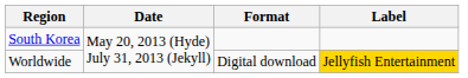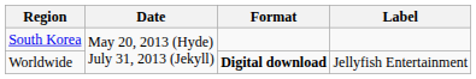Worldwide | Format: normal -> bold
Worldwide | Label: gold background -> no background
